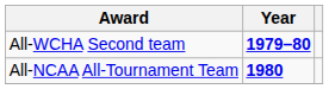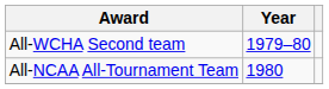row 2 | Year: bold -> normal
row 3 | Year: bold -> normal
